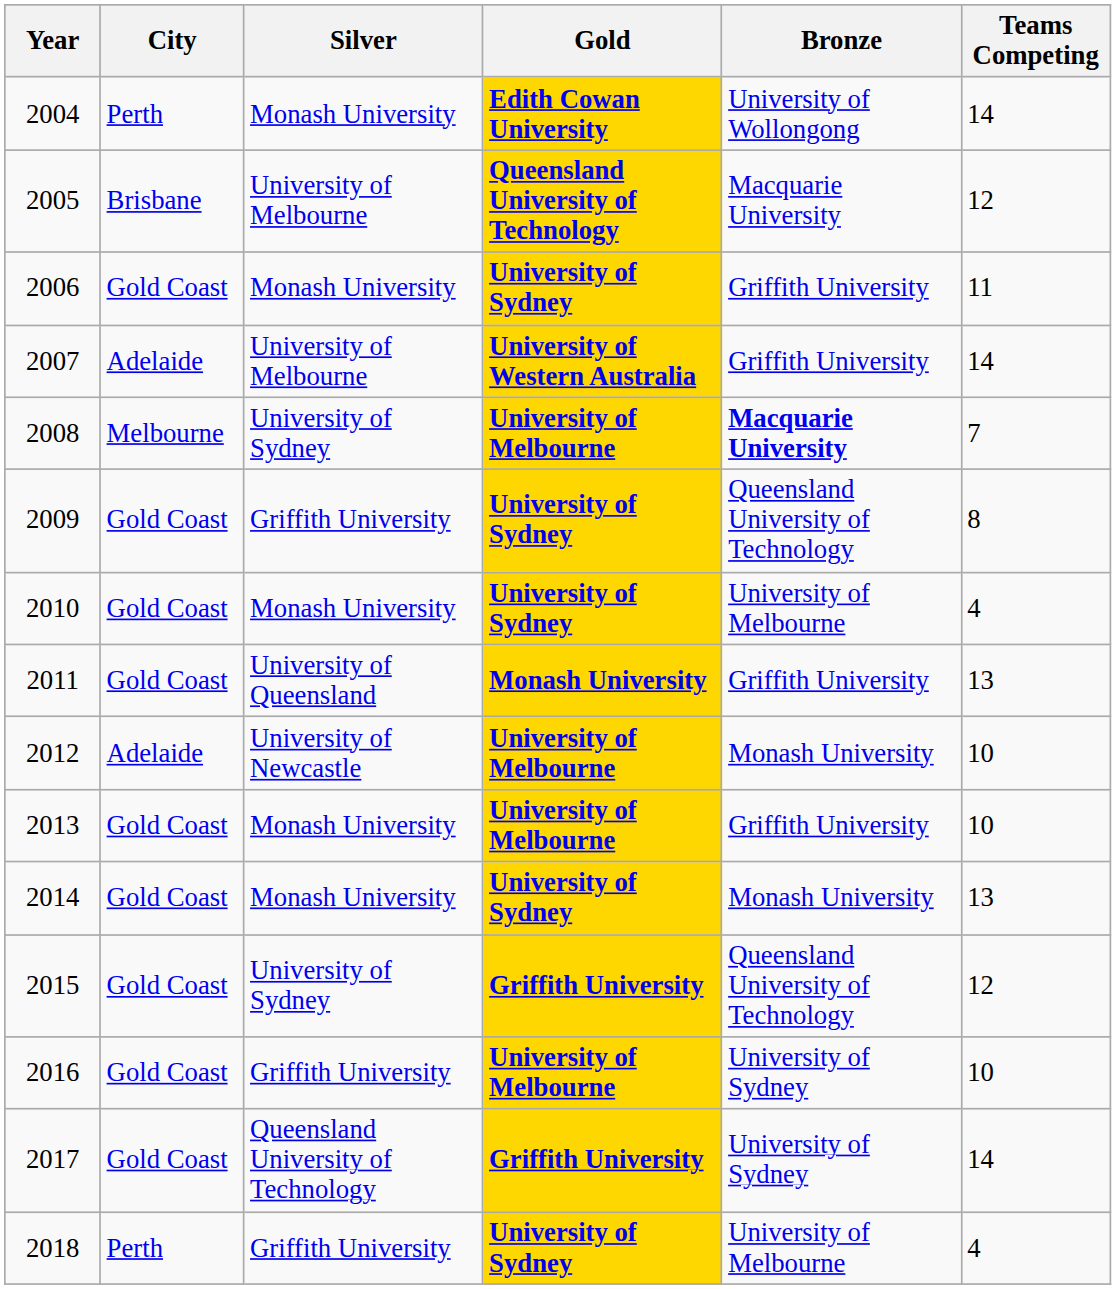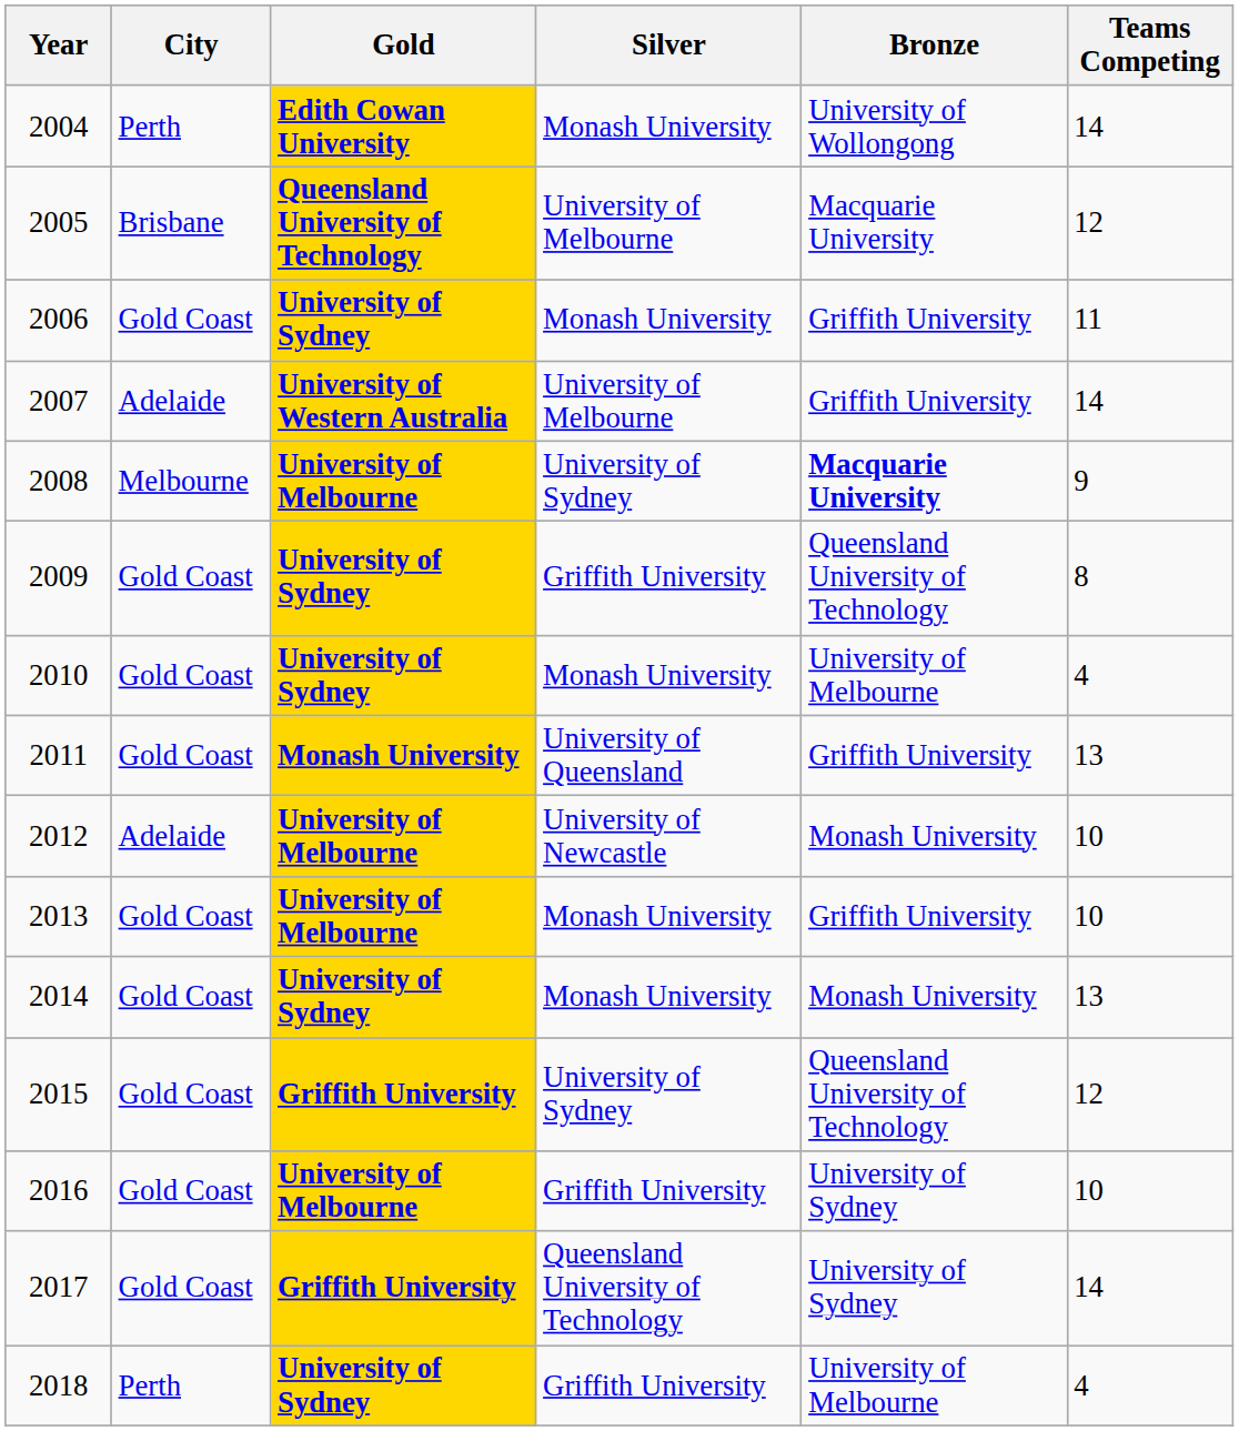columns swapped: Gold <-> Silver
2008 | Teams Competing: 7 -> 9
